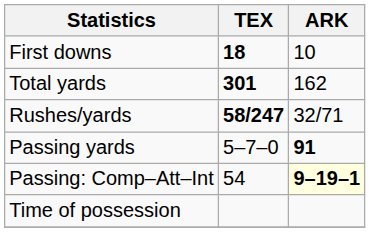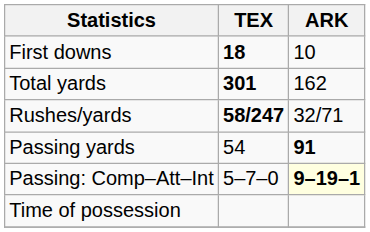Passing yards | TEX: 5–7–0 -> 54
Passing: Comp–Att–Int | TEX: 54 -> 5–7–0
